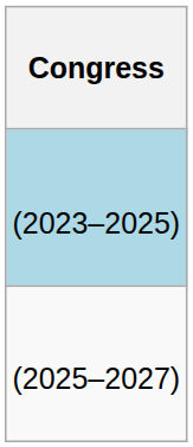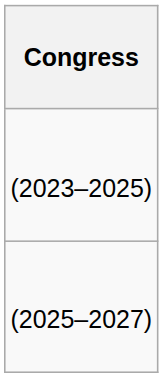row 2 | column 1: lightblue background -> no background
